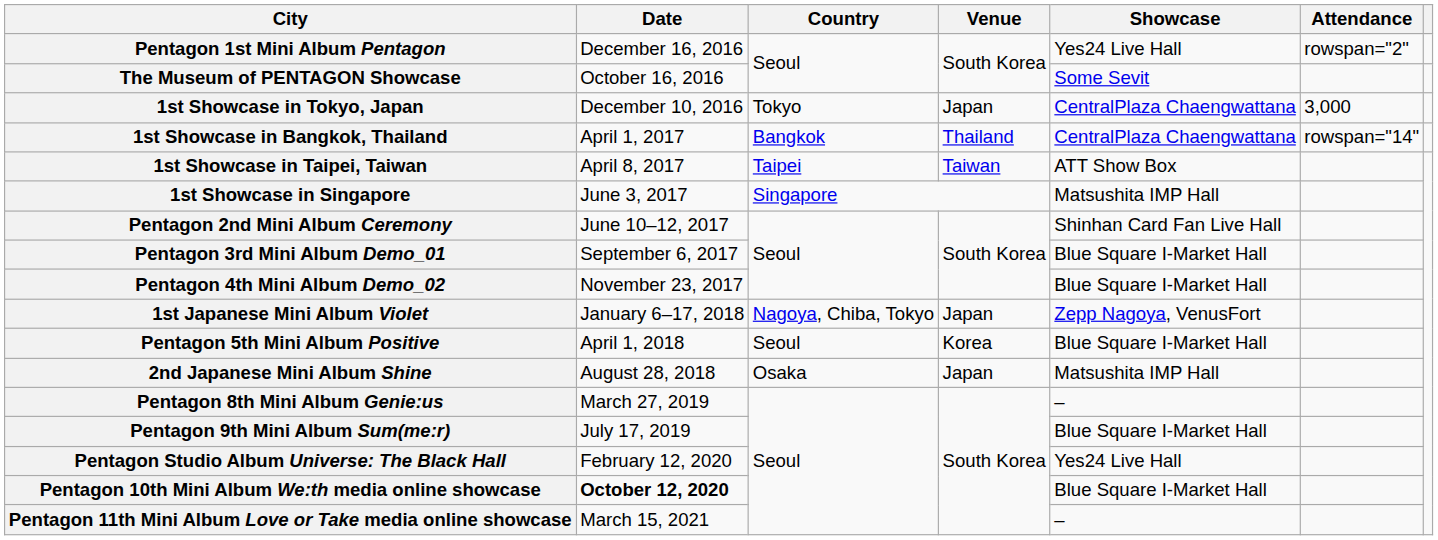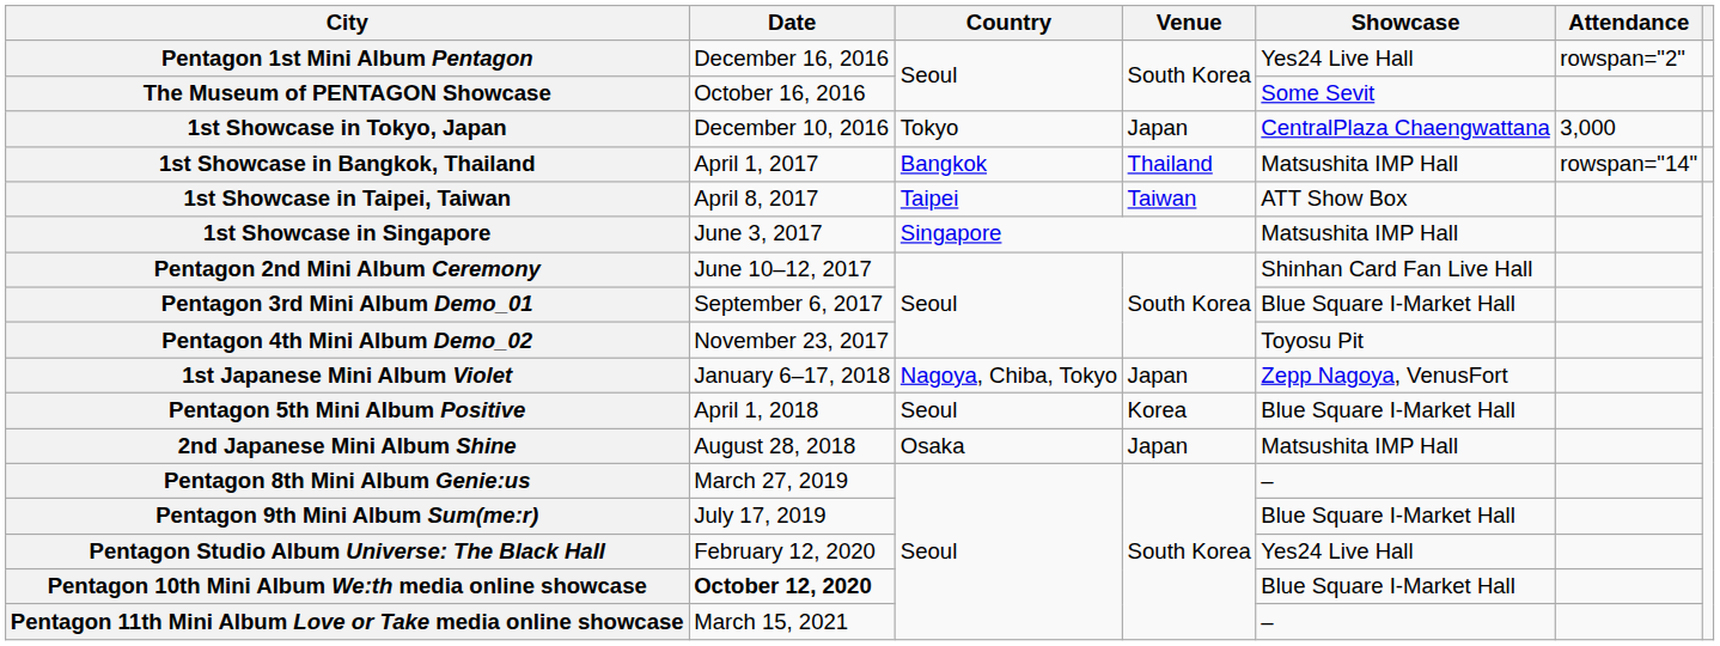1st Showcase in Bangkok, Thailand | Showcase: CentralPlaza Chaengwattana -> Matsushita IMP Hall
Pentagon 4th Mini Album Demo_02 | Showcase: Blue Square I-Market Hall -> Toyosu Pit
